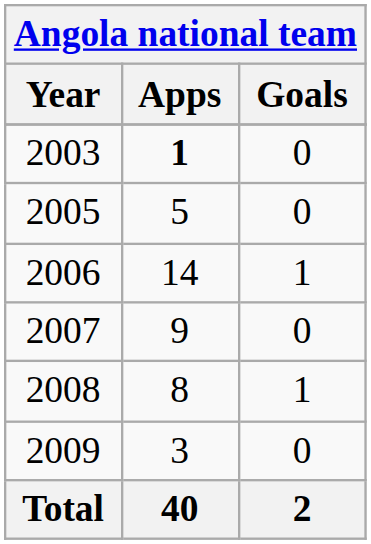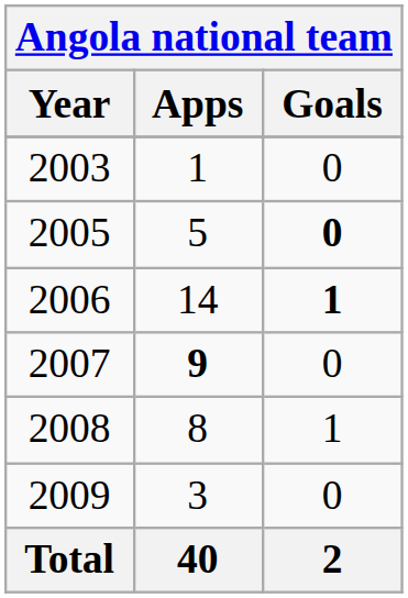2003 | Apps: bold -> normal
2005 | Goals: normal -> bold
2006 | Goals: normal -> bold
2007 | Apps: normal -> bold
